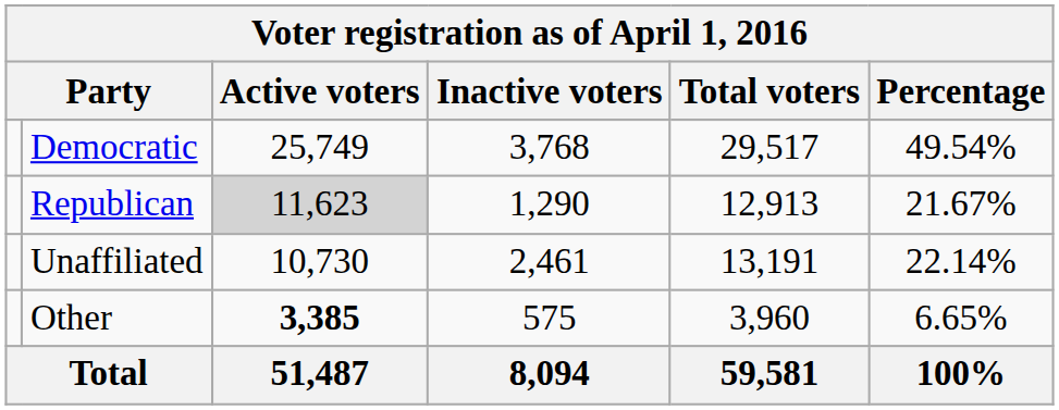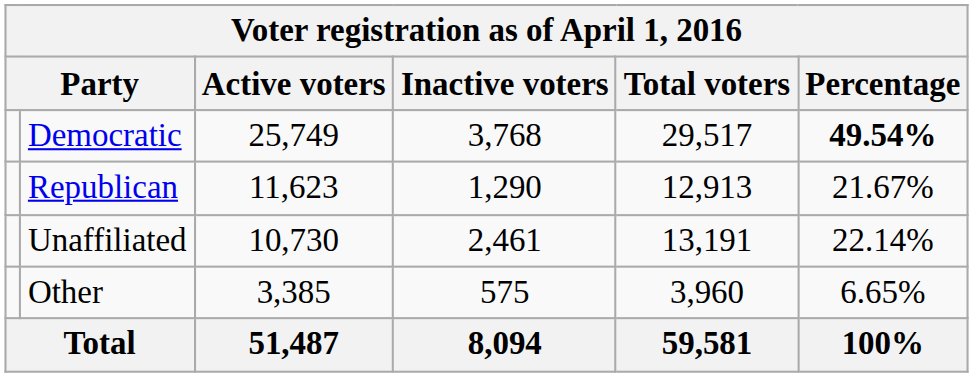Democratic | Percentage: normal -> bold
Republican | Active voters: lightgrey background -> no background
Other | Active voters: bold -> normal
